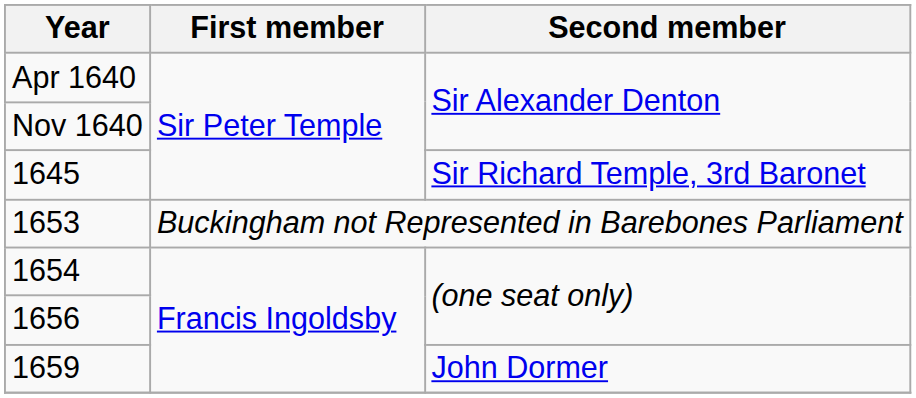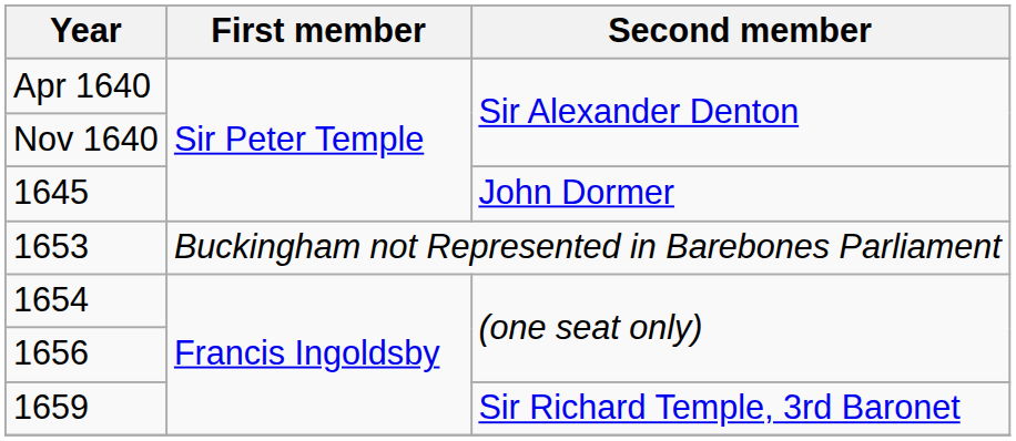1645 | Second member: Sir Richard Temple, 3rd Baronet -> John Dormer
1659 | Second member: John Dormer -> Sir Richard Temple, 3rd Baronet
